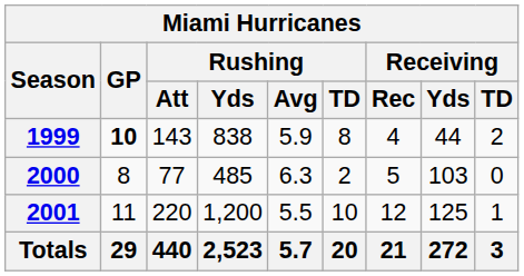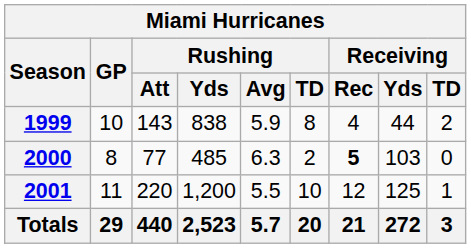1999 | GP: bold -> normal
2000 | Receiving / Rec: normal -> bold
